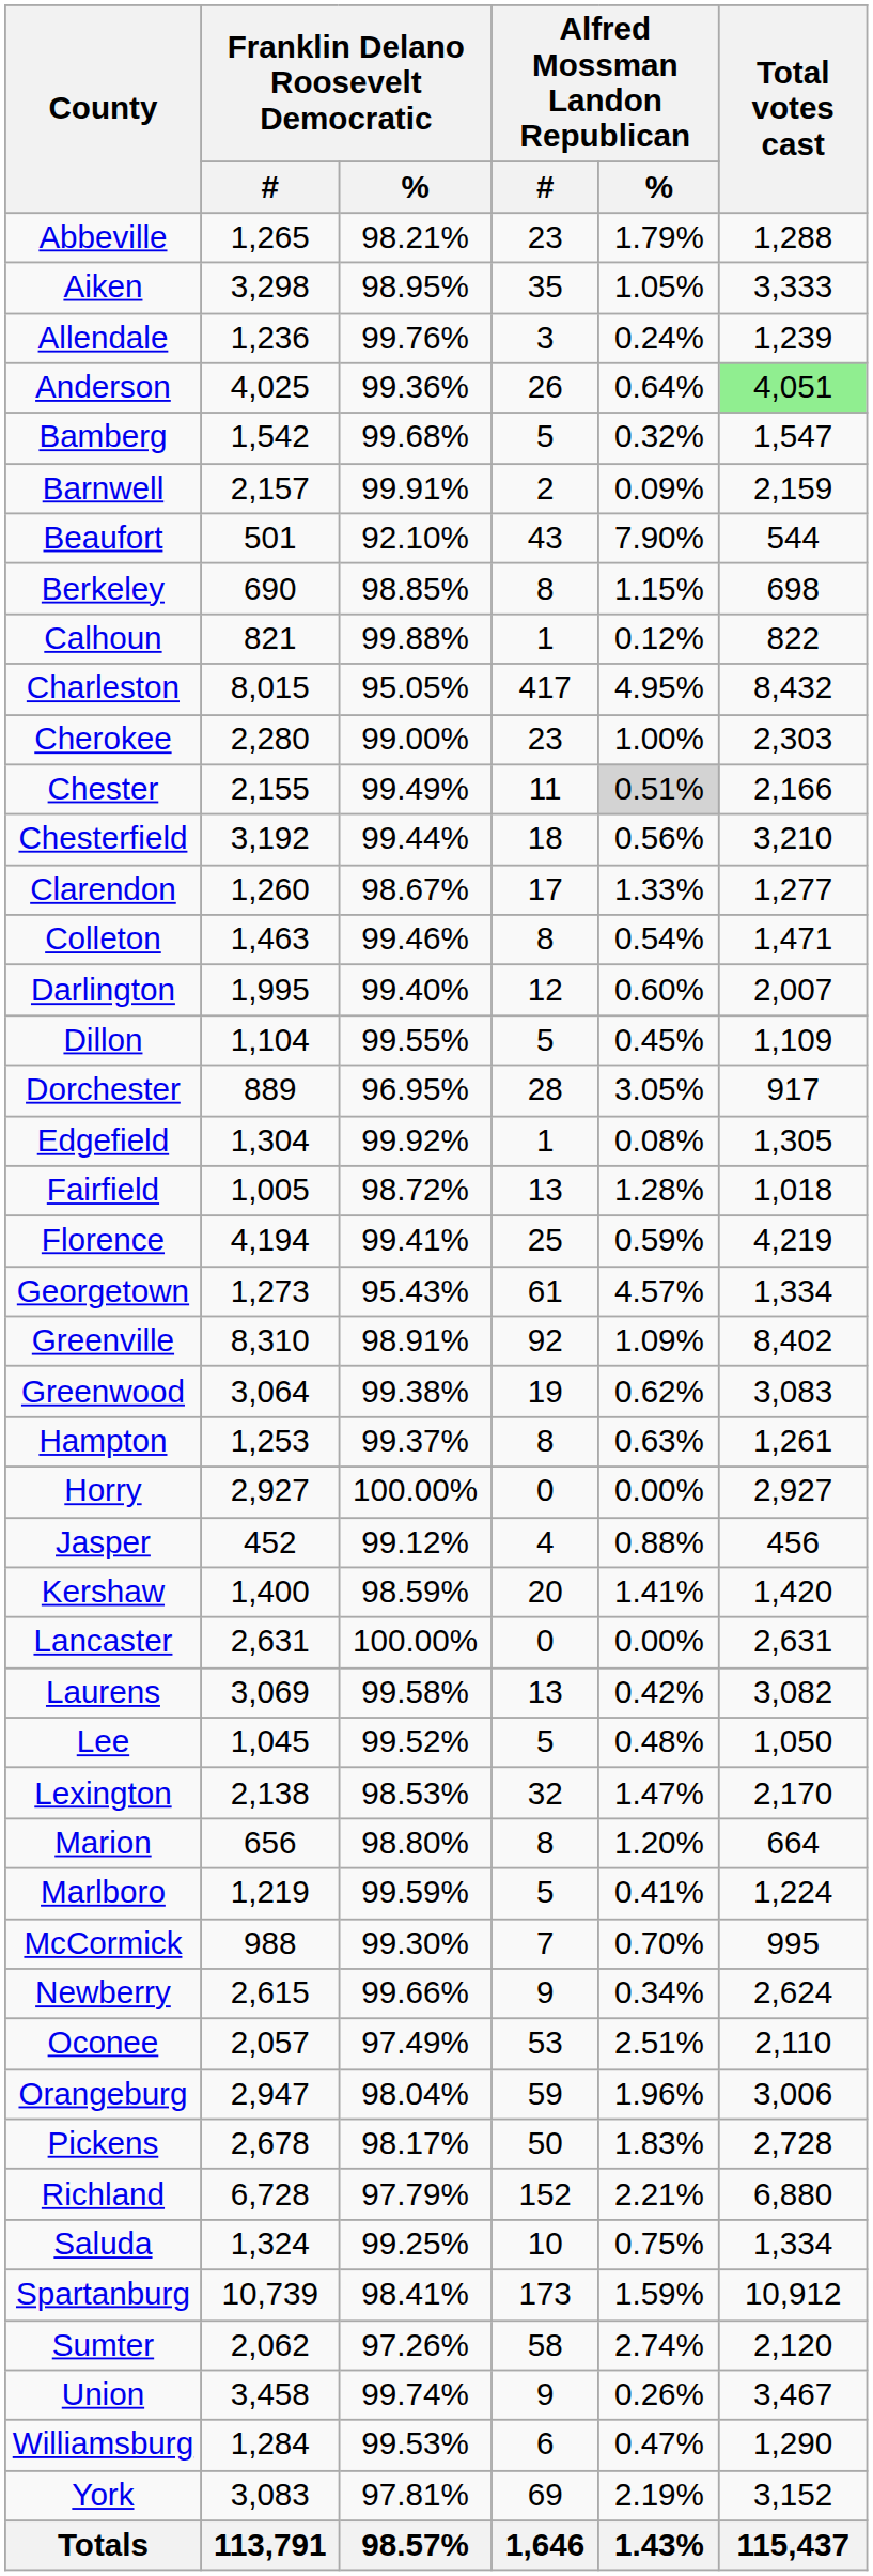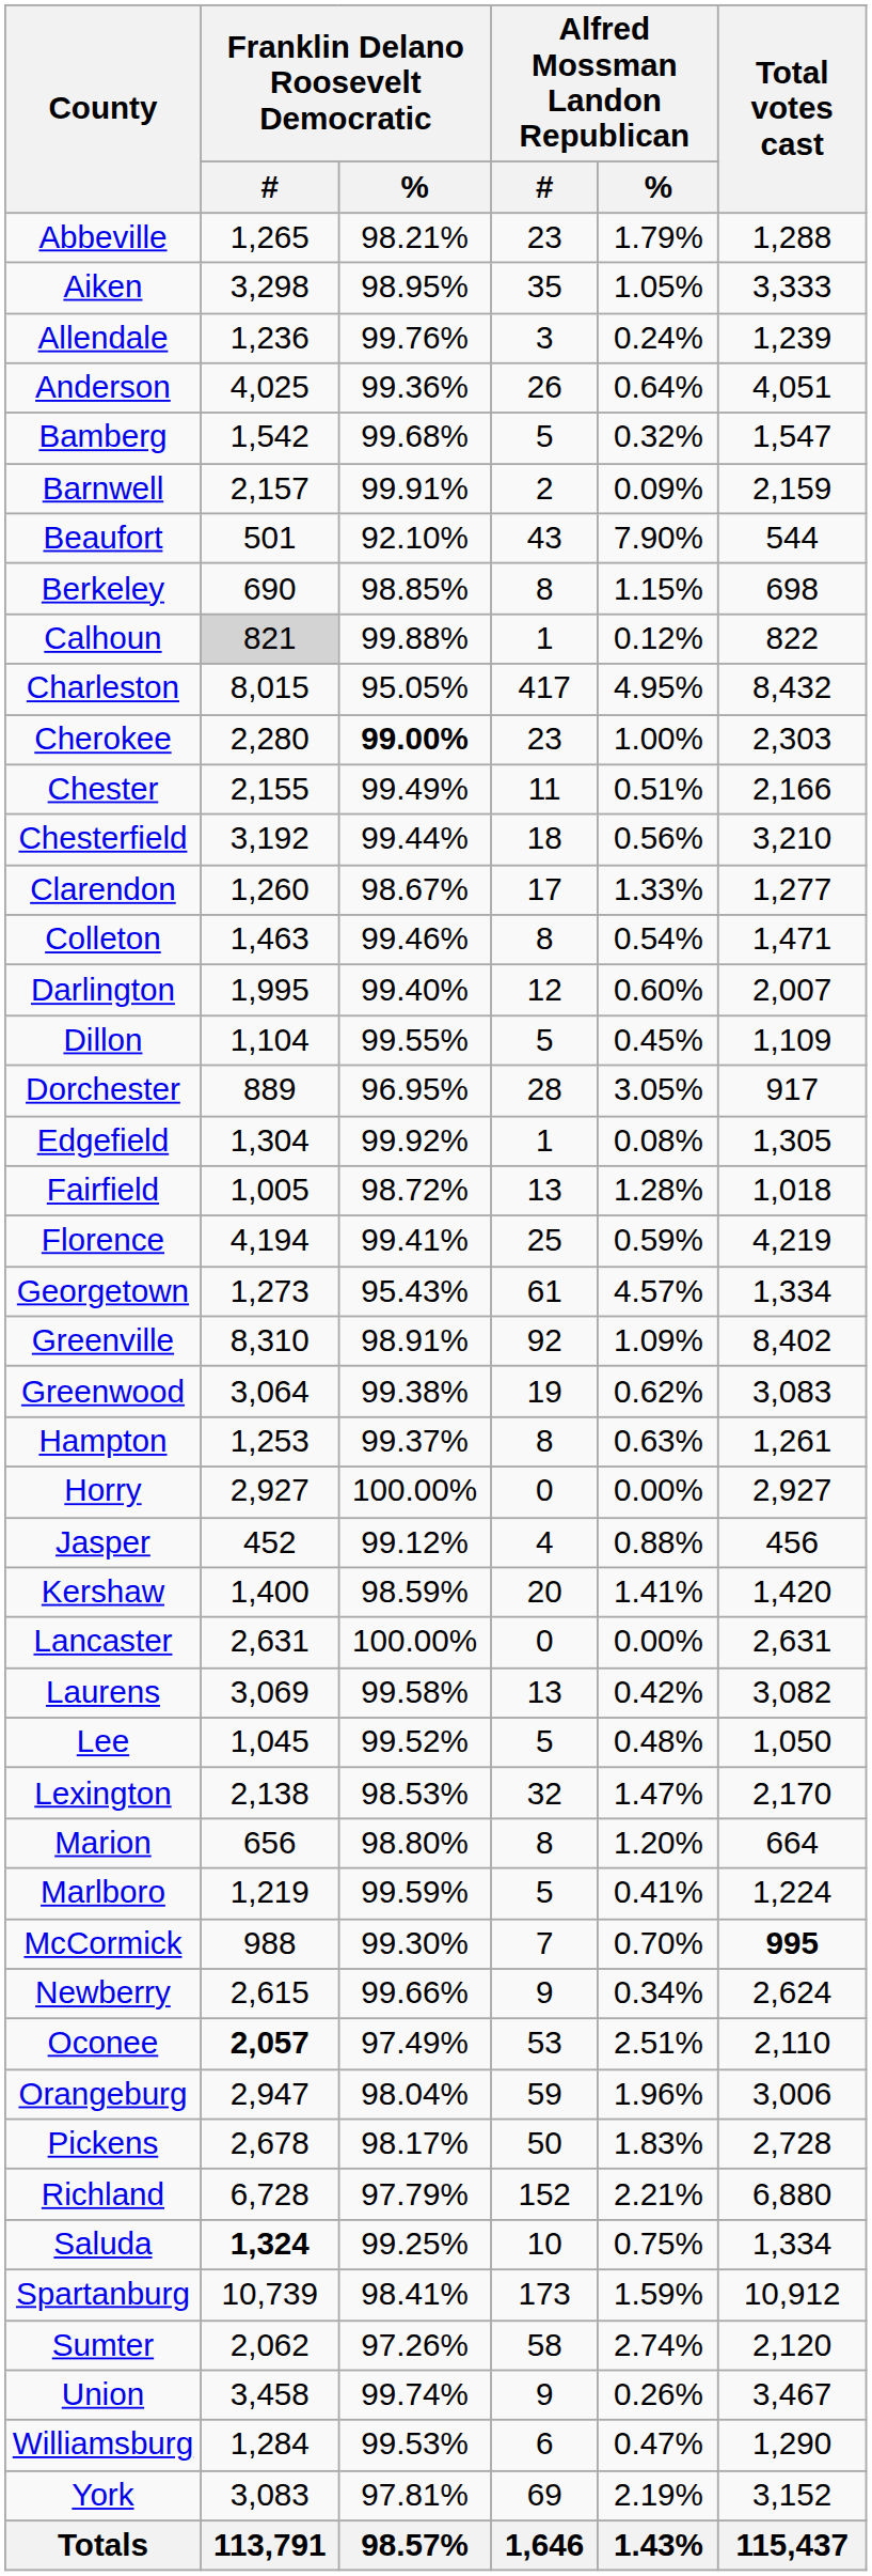Anderson | Total votes cast: lightgreen background -> no background
Calhoun | Franklin Delano Roosevelt Democratic / #: no background -> lightgrey background
Cherokee | Franklin Delano Roosevelt Democratic / %: normal -> bold
Chester | Alfred Mossman Landon Republican / %: lightgrey background -> no background
McCormick | Total votes cast: normal -> bold
Oconee | Franklin Delano Roosevelt Democratic / #: normal -> bold
Saluda | Franklin Delano Roosevelt Democratic / #: normal -> bold
